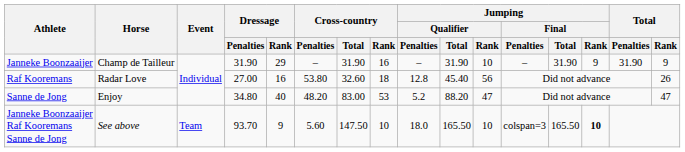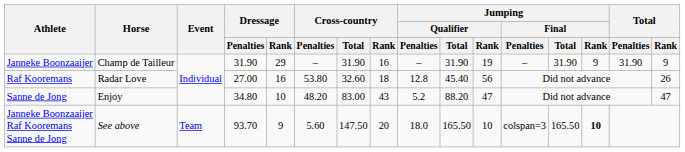Janneke Boonzaaijer | Jumping / Qualifier / Rank: 10 -> 19
Sanne de Jong | Dressage / Rank: 40 -> 10
Sanne de Jong | Cross-country / Rank: 53 -> 43
Janneke Boonzaaijer Raf Kooremans Sanne de Jong | Cross-country / Rank: 10 -> 20
